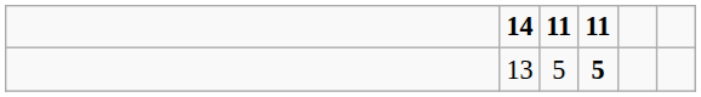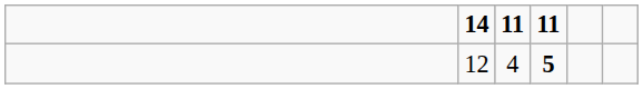row 2 | 14: 13 -> 12
row 2 | column 3: 5 -> 4
